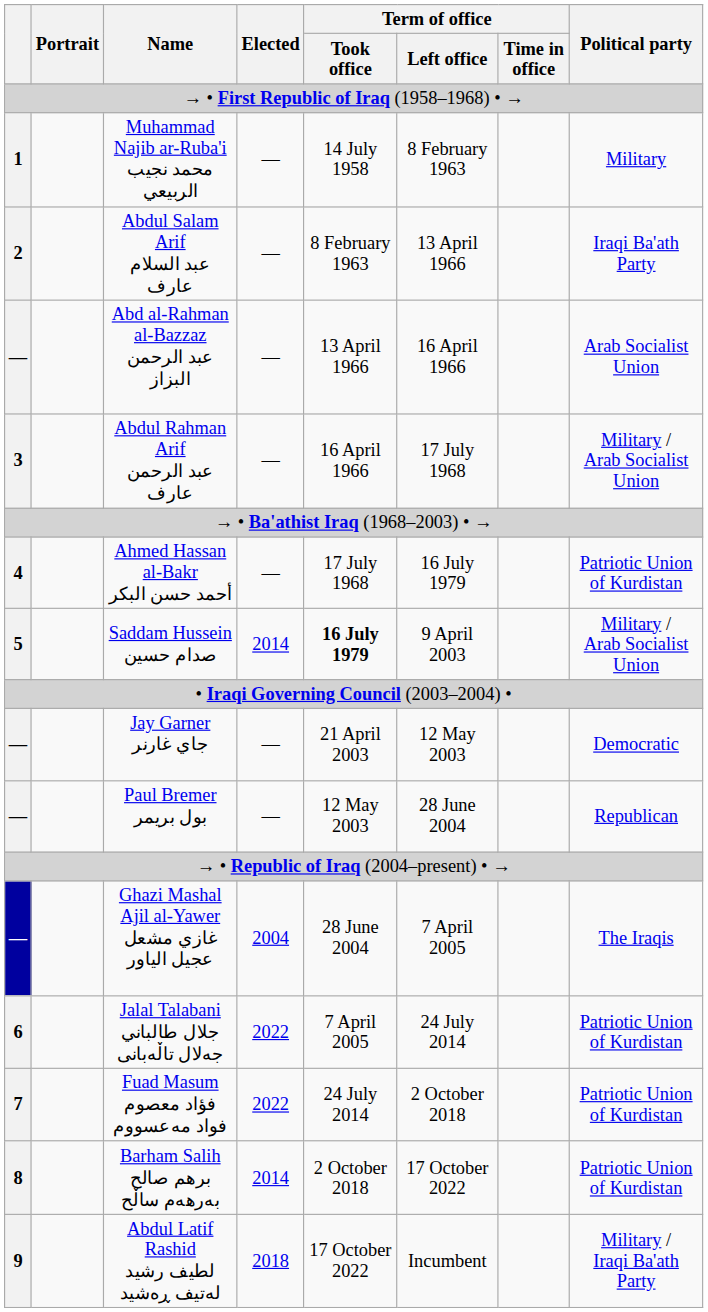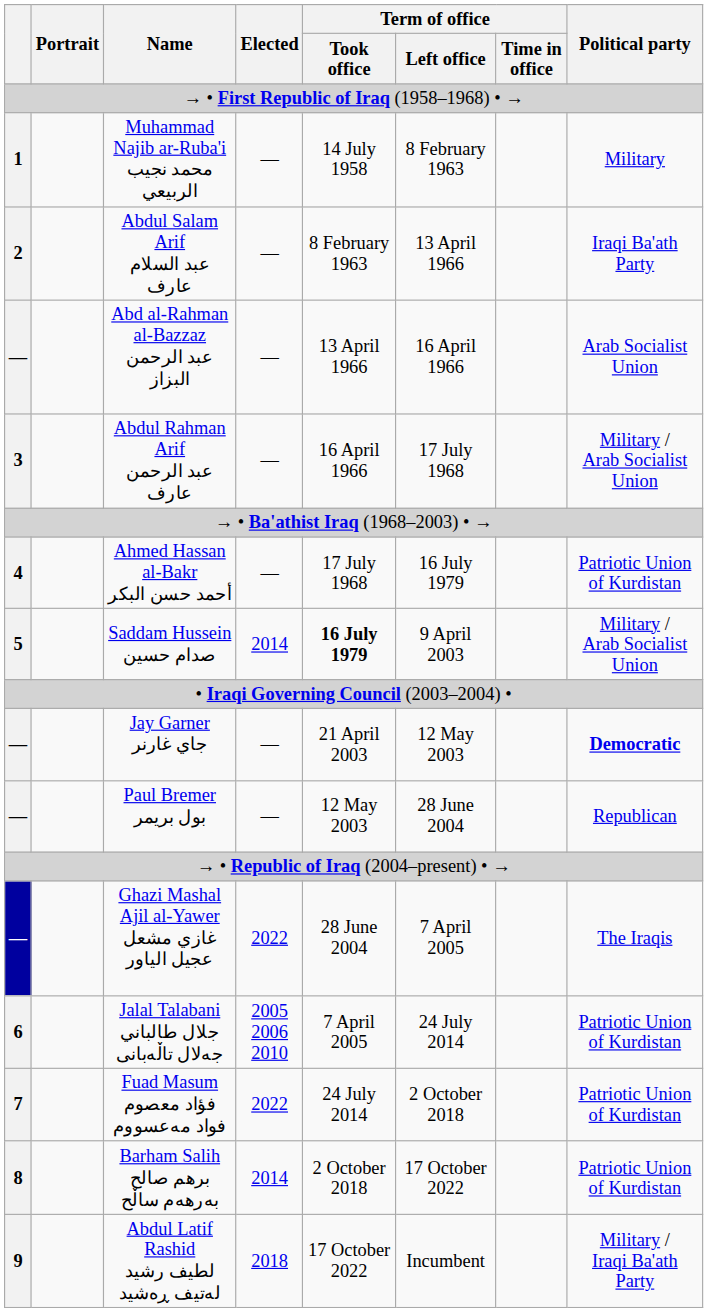Jay Garner جاي غارنر | Political party: normal -> bold
Ghazi Mashal Ajil al-Yawer غازي مشعل عجيل الياور | Elected: 2004 -> 2022
Jalal Talabani جلال طالباني جەلال تاڵەبانی | Elected: 2022 -> 2005 2006 2010
